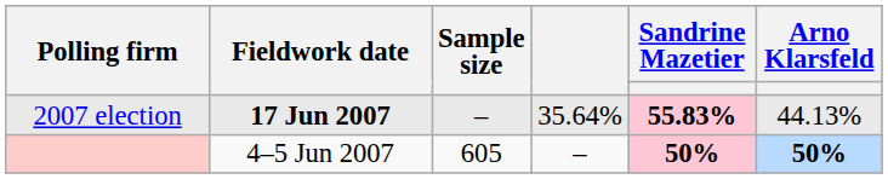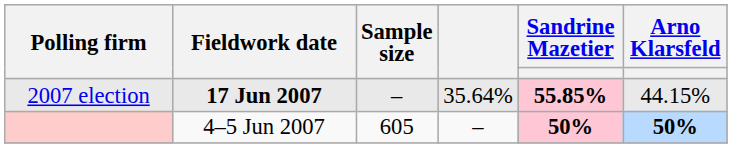2007 election | Sandrine Mazetier: 55.83% -> 55.85%
2007 election | Arno Klarsfeld: 44.13% -> 44.15%
